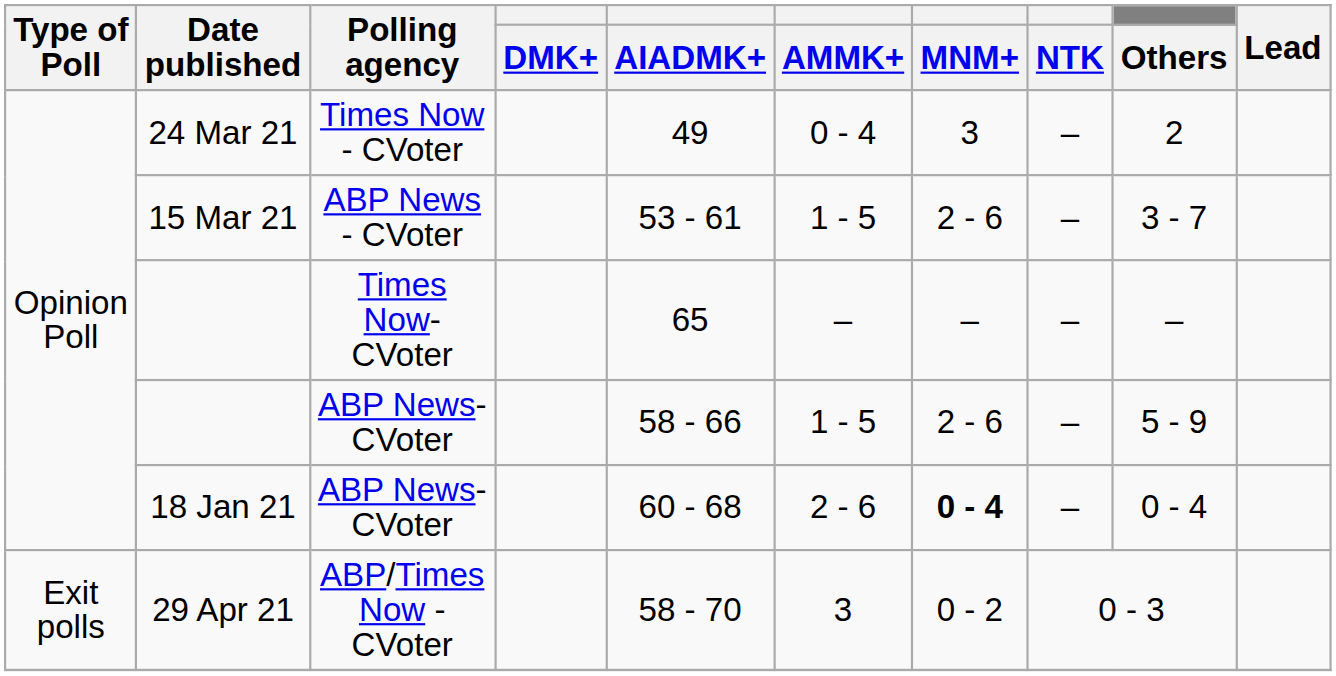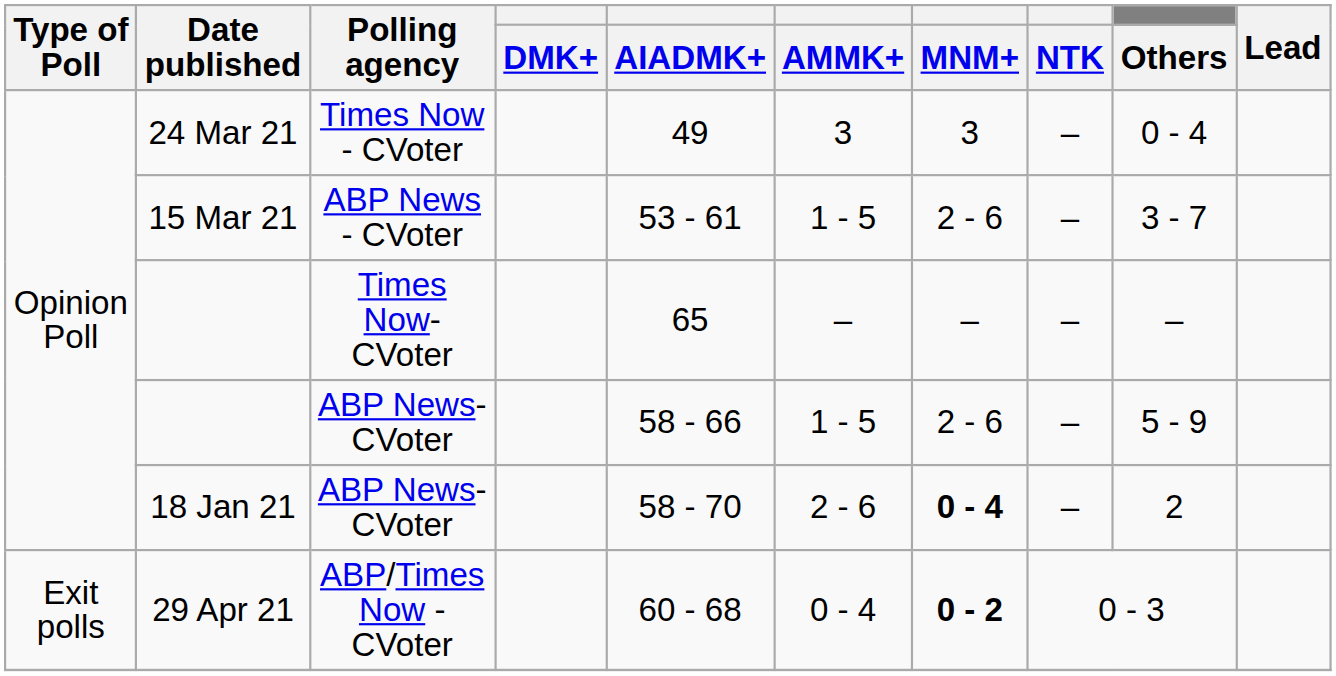24 Mar 21 | AMMK+: 0 - 4 -> 3
24 Mar 21 | Others: 2 -> 0 - 4
18 Jan 21 | AIADMK+: 60 - 68 -> 58 - 70
18 Jan 21 | Others: 0 - 4 -> 2
29 Apr 21 | AIADMK+: 58 - 70 -> 60 - 68
29 Apr 21 | AMMK+: 3 -> 0 - 4
29 Apr 21 | MNM+: normal -> bold
